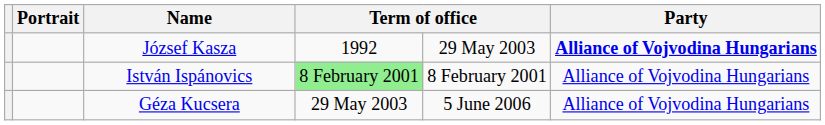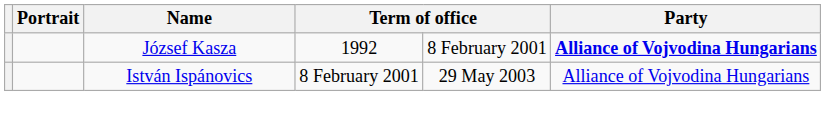József Kasza | column 5: 29 May 2003 -> 8 February 2001
István Ispánovics | column 4: lightgreen background -> no background
István Ispánovics | column 5: 8 February 2001 -> 29 May 2003
- row: Géza Kucsera | 29 May 2003 | 5 June 2006 | Alliance of Vojvodina Hungarians
